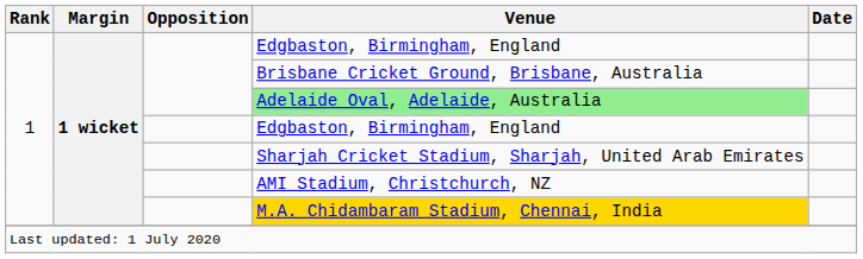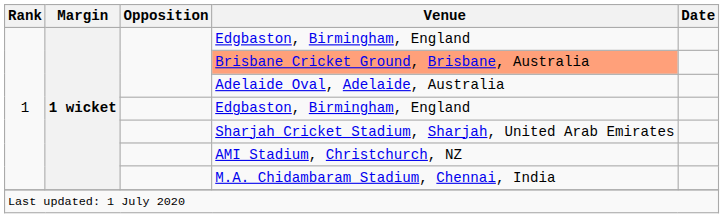Brisbane Cricket Ground, Brisbane, Australia | Venue: no background -> lightsalmon background
Adelaide Oval, Adelaide, Australia | Venue: lightgreen background -> no background
M.A. Chidambaram Stadium, Chennai, India | Venue: gold background -> no background
